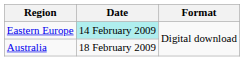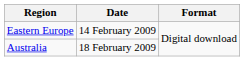Eastern Europe | Date: paleturquoise background -> no background
